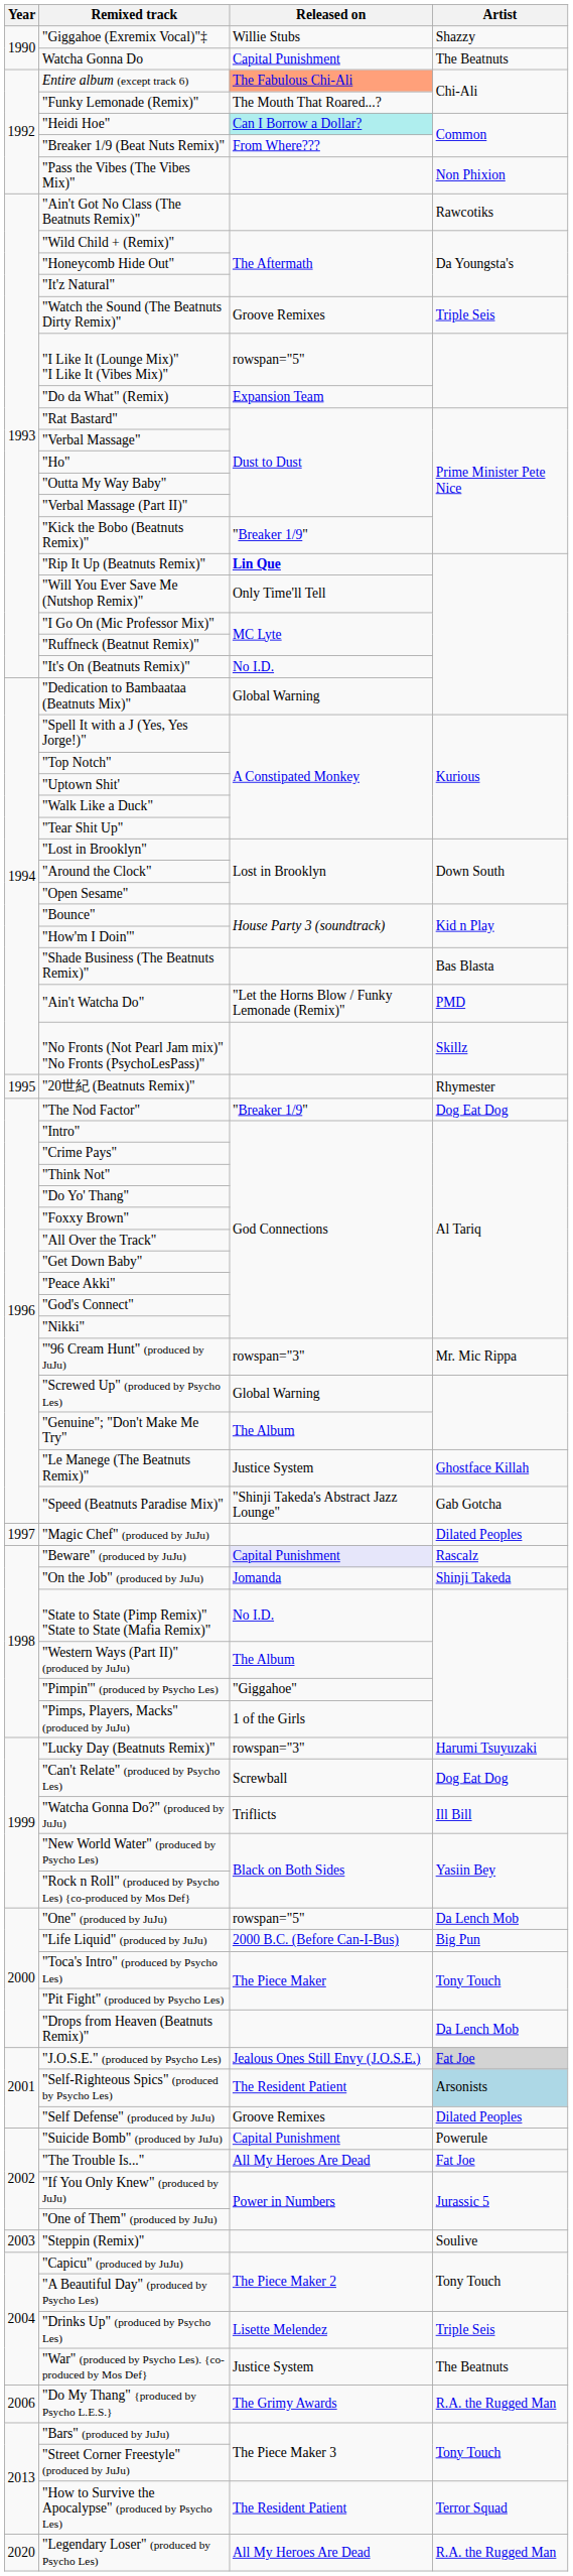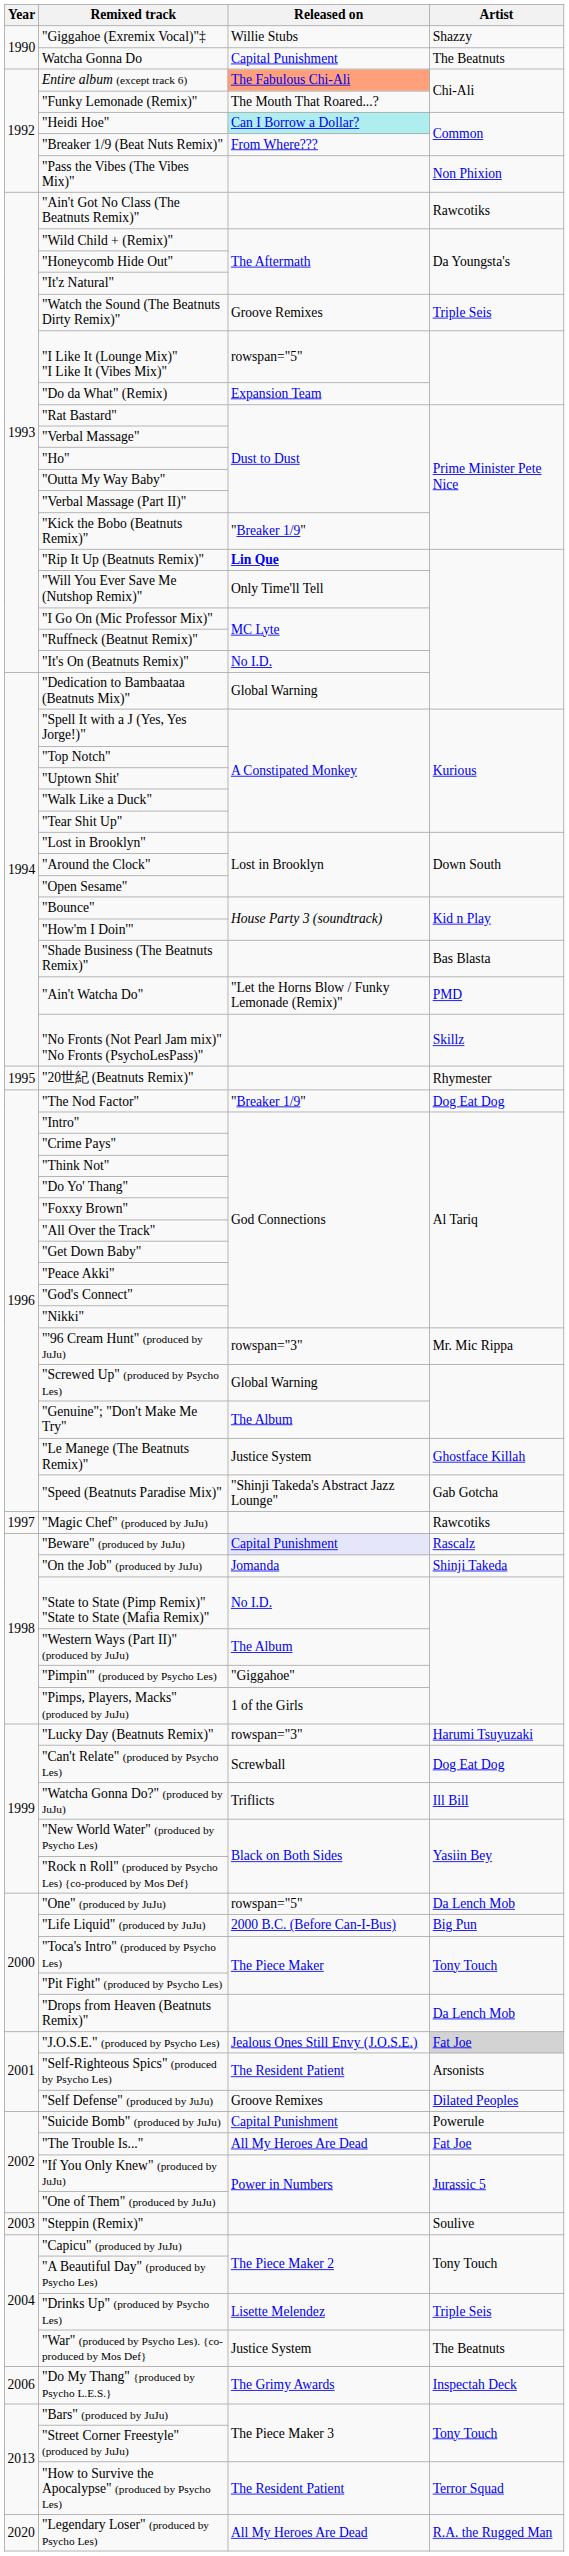"Magic Chef" (produced by JuJu) | Artist: Dilated Peoples -> Rawcotiks
"Self-Righteous Spics" (produced by Psycho Les) | Artist: lightblue background -> no background
"Do My Thang" {produced by Psycho L.E.S.} | Artist: R.A. the Rugged Man -> Inspectah Deck
